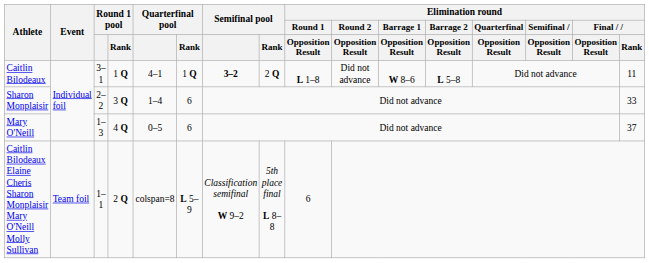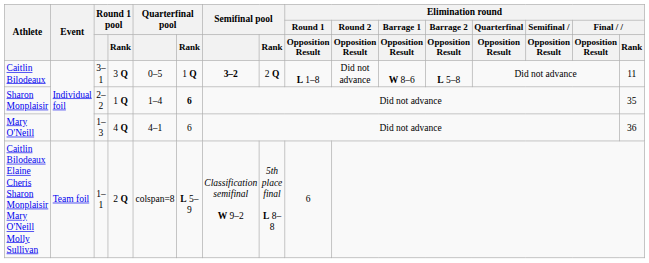Caitlin Bilodeaux | Round 1 pool / Rank: 1 Q -> 3 Q
Caitlin Bilodeaux | Quarterfinal pool: 4–1 -> 0–5
Sharon Monplaisir | Round 1 pool / Rank: 3 Q -> 1 Q
Sharon Monplaisir | Quarterfinal pool / Rank: normal -> bold
Sharon Monplaisir | Elimination round / Final / Rank: 33 -> 35
Mary O'Neill | Quarterfinal pool: 0–5 -> 4–1
Mary O'Neill | Elimination round / Final / Rank: 37 -> 36
